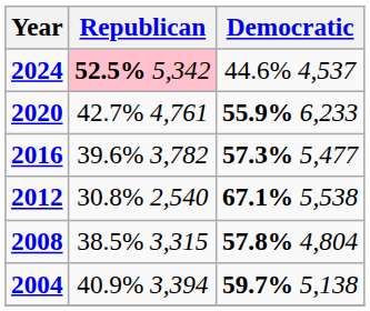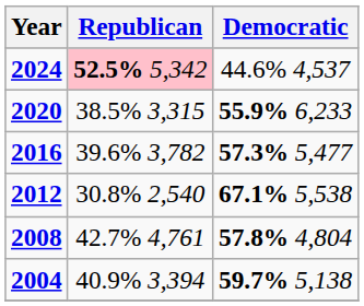2020 | Republican: 42.7% 4,761 -> 38.5% 3,315
2008 | Republican: 38.5% 3,315 -> 42.7% 4,761
